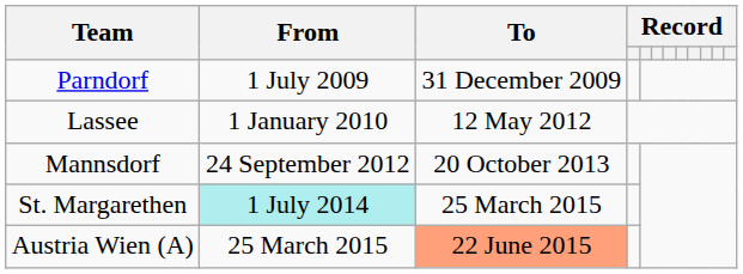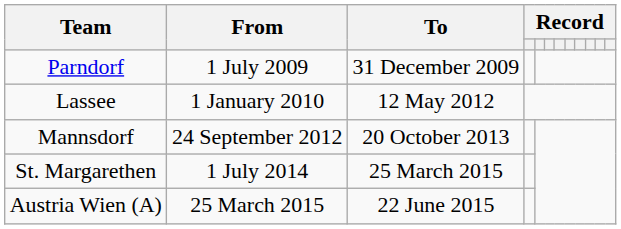St. Margarethen | From: paleturquoise background -> no background
Austria Wien (A) | To: lightsalmon background -> no background
